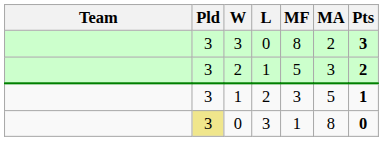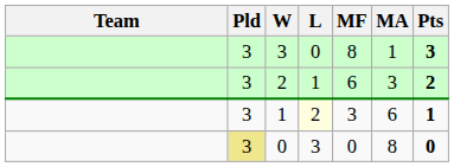row 2 | MA: 2 -> 1
row 3 | MF: 5 -> 6
row 4 | L: no background -> lightyellow background
row 4 | MA: 5 -> 6
row 5 | MF: 1 -> 0
